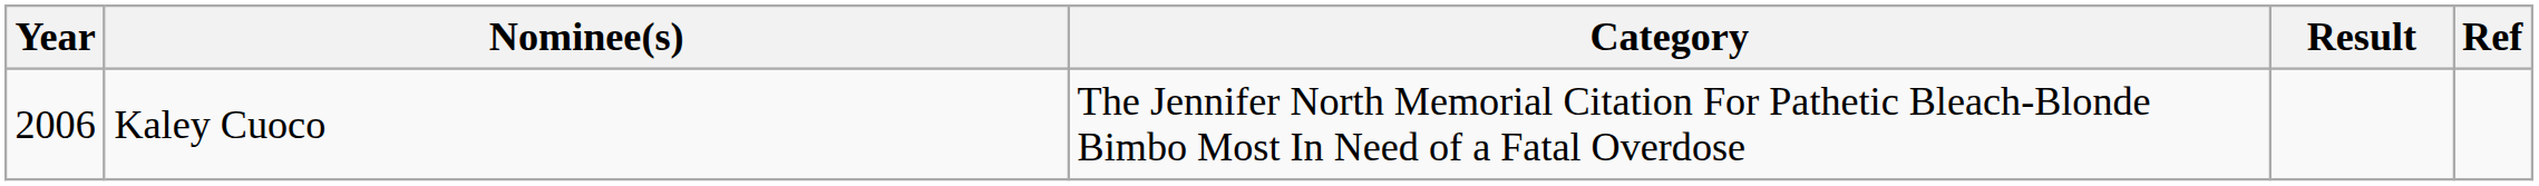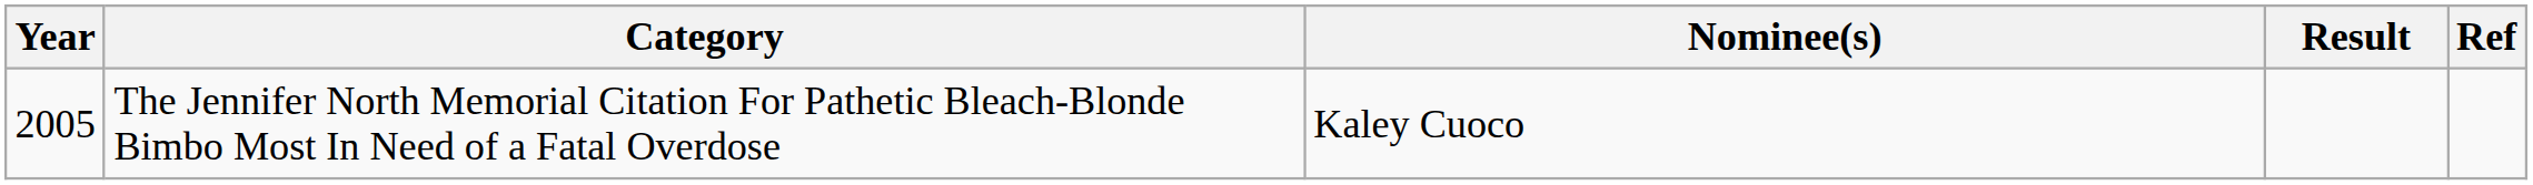columns swapped: Category <-> Nominee(s)
row 2 | Year: 2006 -> 2005
